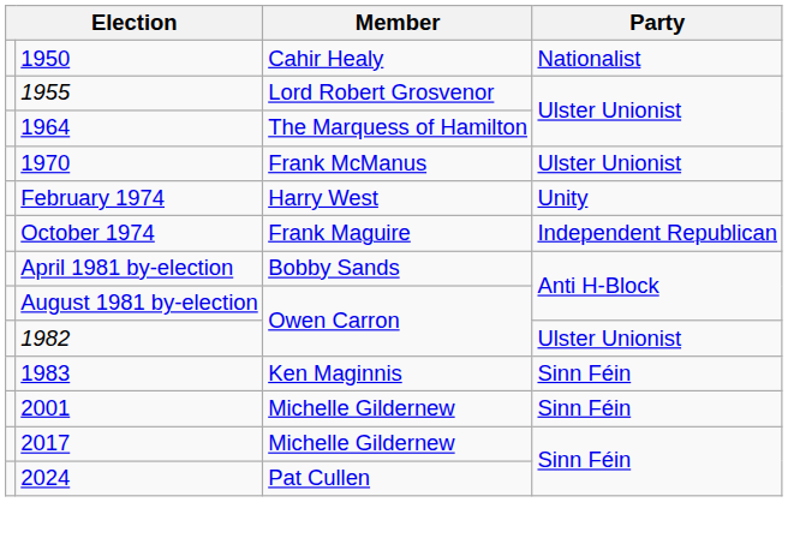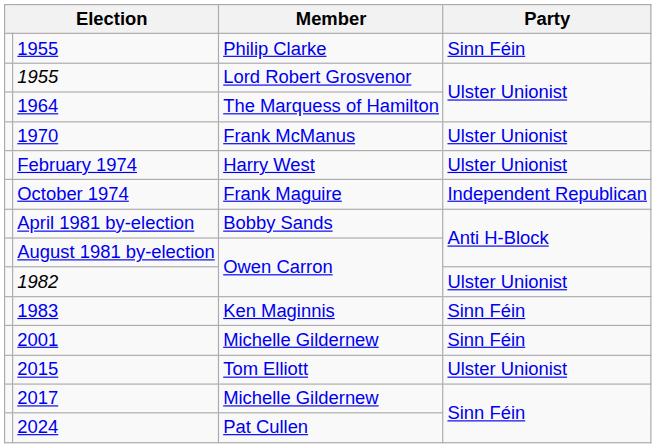- row: 1950 | Cahir Healy | Nationalist
+ row: 1955 | Philip Clarke | Sinn Féin
February 1974 | Party: Unity -> Ulster Unionist
+ row: 2015 | Tom Elliott | Ulster Unionist
